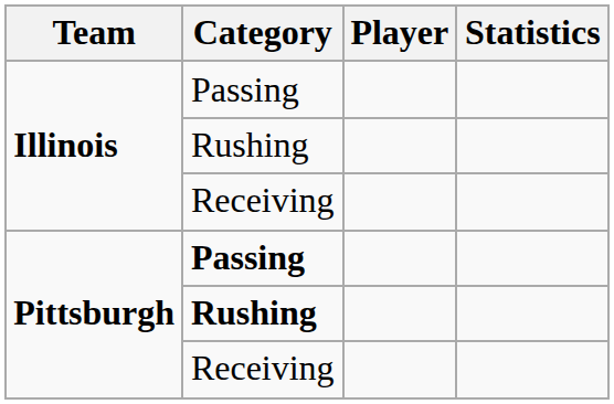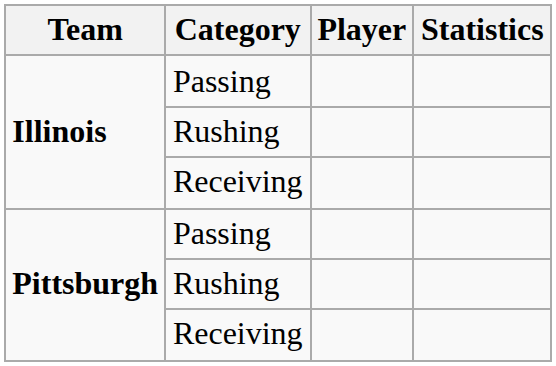Pittsburgh / Passing | Category: bold -> normal
Pittsburgh / Rushing | Category: bold -> normal
